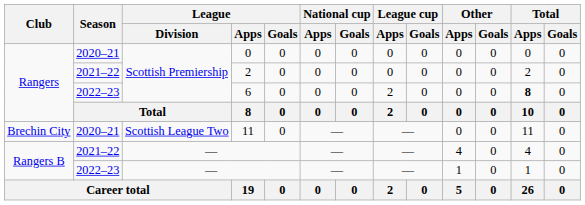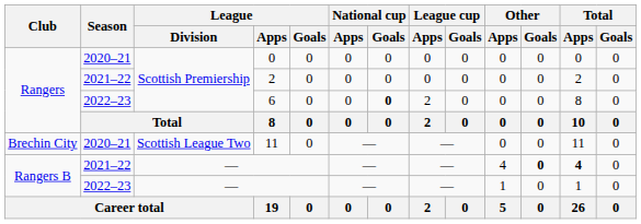6 | National cup / Goals: normal -> bold
6 | Total / Apps: bold -> normal
2021–22 / — | Other / Goals: normal -> bold
2021–22 / — | Total / Apps: normal -> bold
